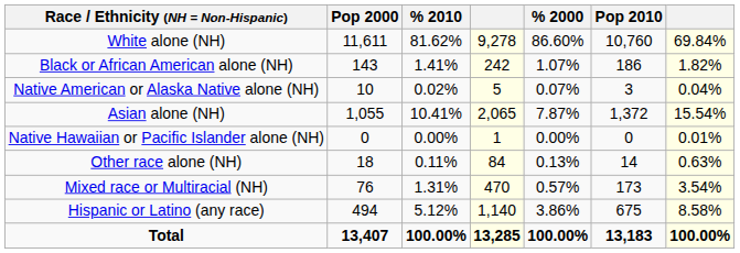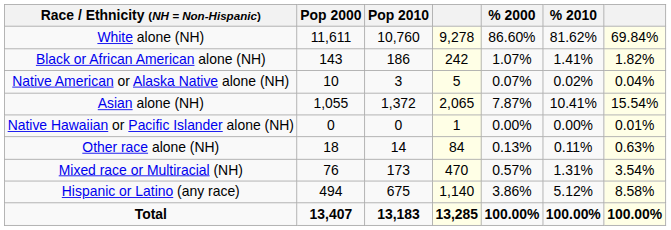columns swapped: Pop 2010 <-> % 2010
